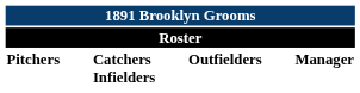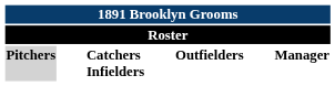Pitchers | column 1: no background -> lightgrey background
